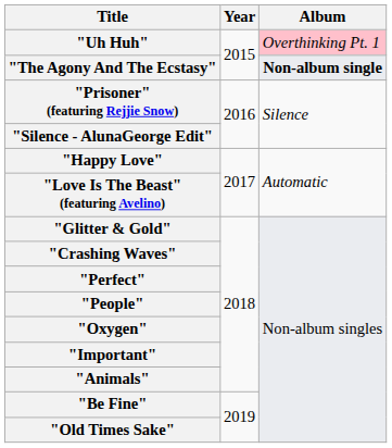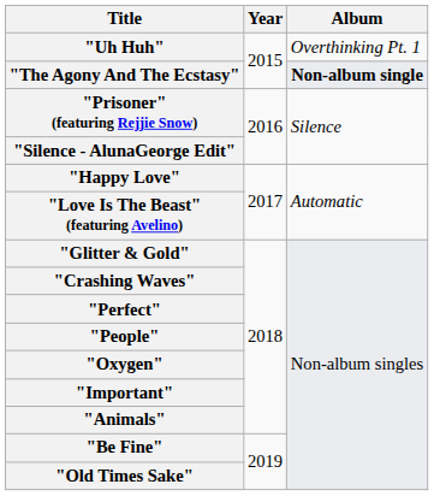"Uh Huh" | Album: pink background -> no background
